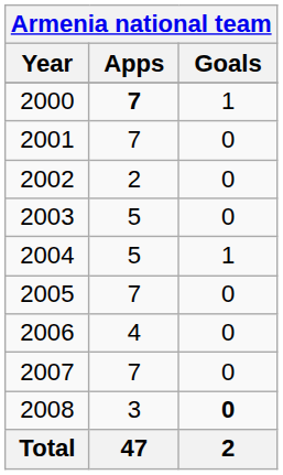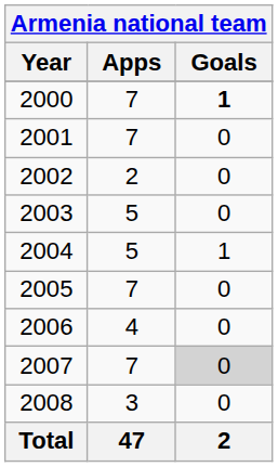2000 | Apps: bold -> normal
2000 | Goals: normal -> bold
2007 | Goals: no background -> lightgrey background
2008 | Goals: bold -> normal
